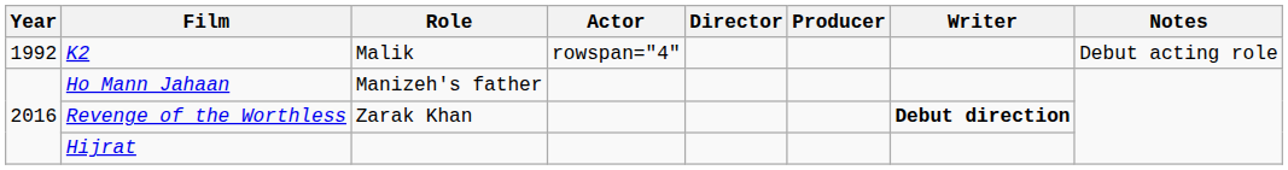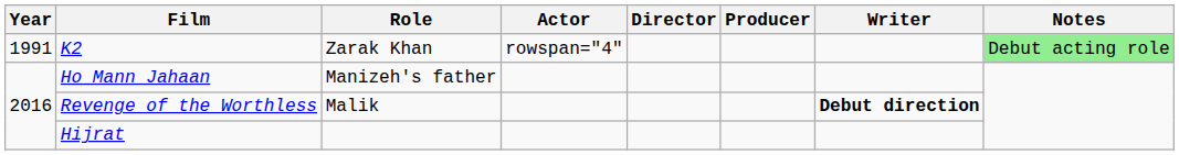K2 | Year: 1992 -> 1991
K2 | Role: Malik -> Zarak Khan
K2 | Notes: no background -> lightgreen background
Revenge of the Worthless | Role: Zarak Khan -> Malik
